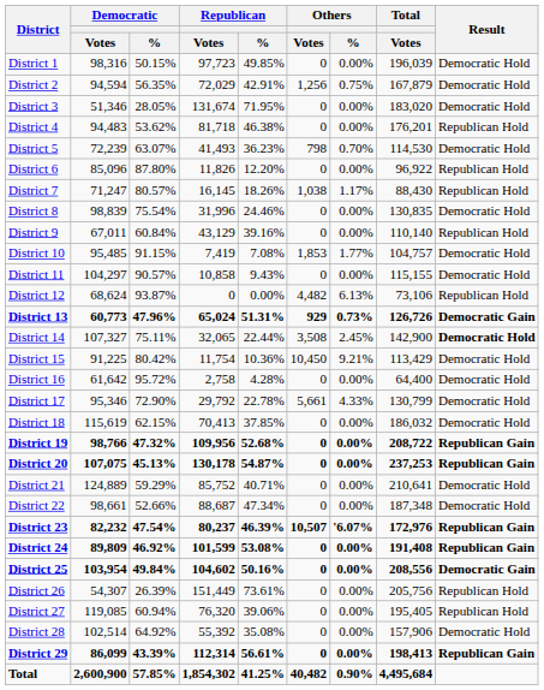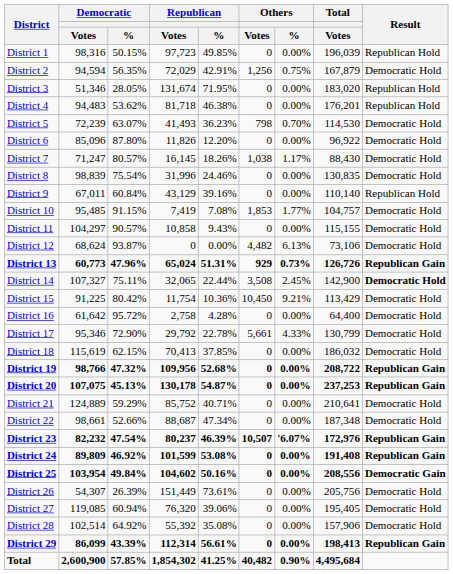District 1 | Result: Democratic Hold -> Republican Hold
District 3 | Result: Democratic Hold -> Republican Hold
District 6 | Result: Republican Hold -> Democratic Hold
District 7 | Result: Republican Hold -> Democratic Hold
District 12 | Result: Republican Hold -> Democratic Hold
District 13 | Result: Democratic Gain -> Republican Gain
District 26 | Result: Republican Hold -> Democratic Hold
District 27 | Result: Republican Hold -> Democratic Hold
